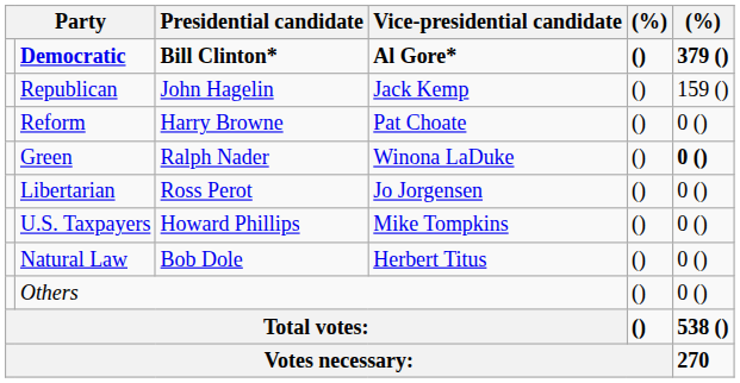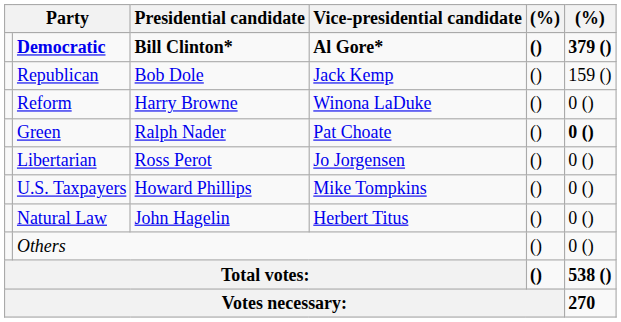Republican | Presidential candidate: John Hagelin -> Bob Dole
Reform | Vice-presidential candidate: Pat Choate -> Winona LaDuke
Green | Vice-presidential candidate: Winona LaDuke -> Pat Choate
Natural Law | Presidential candidate: Bob Dole -> John Hagelin
